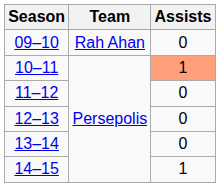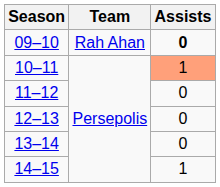09–10 | Assists: normal -> bold
